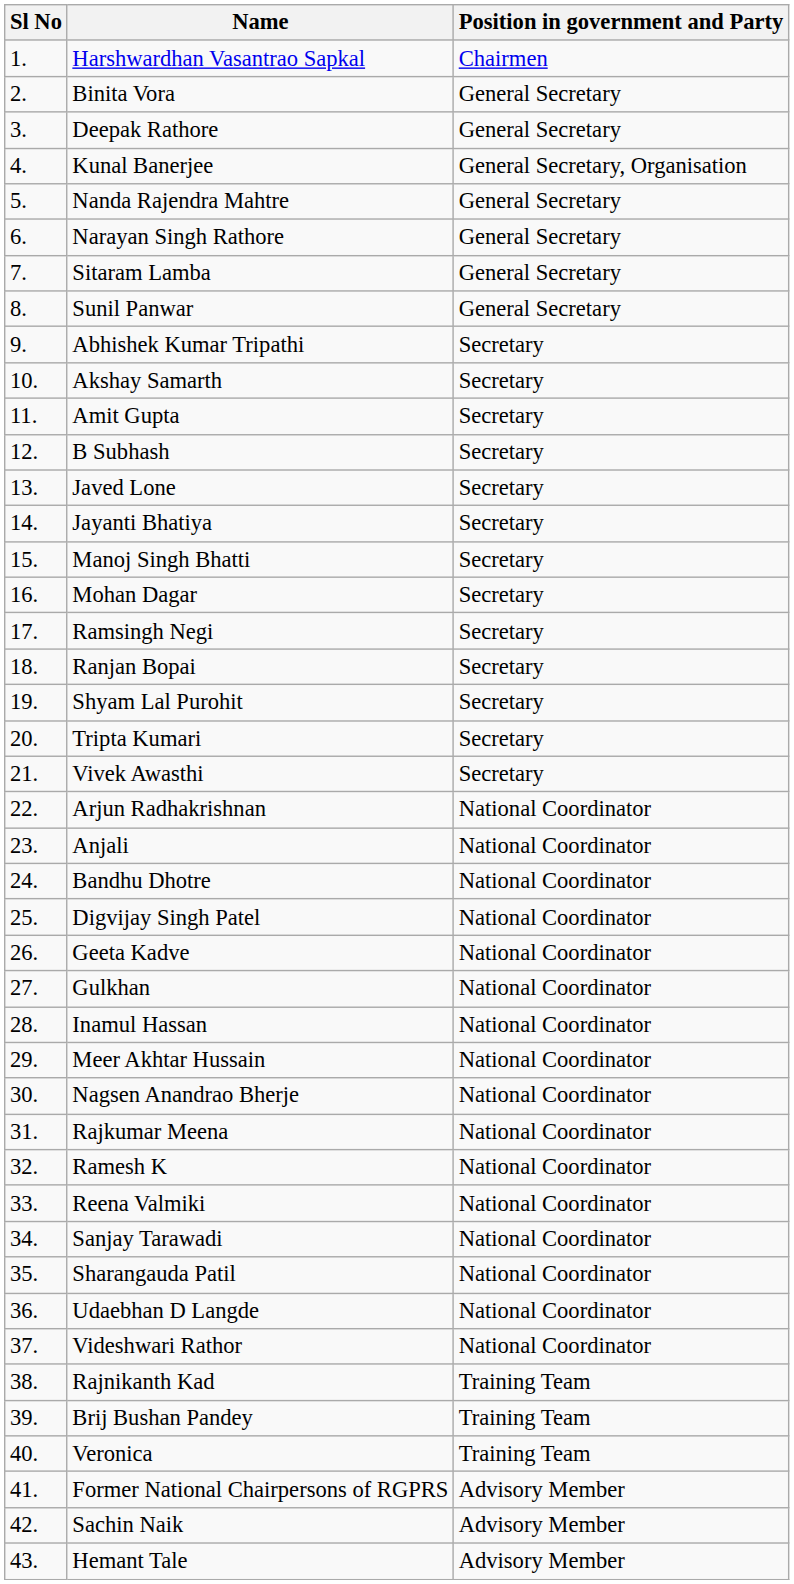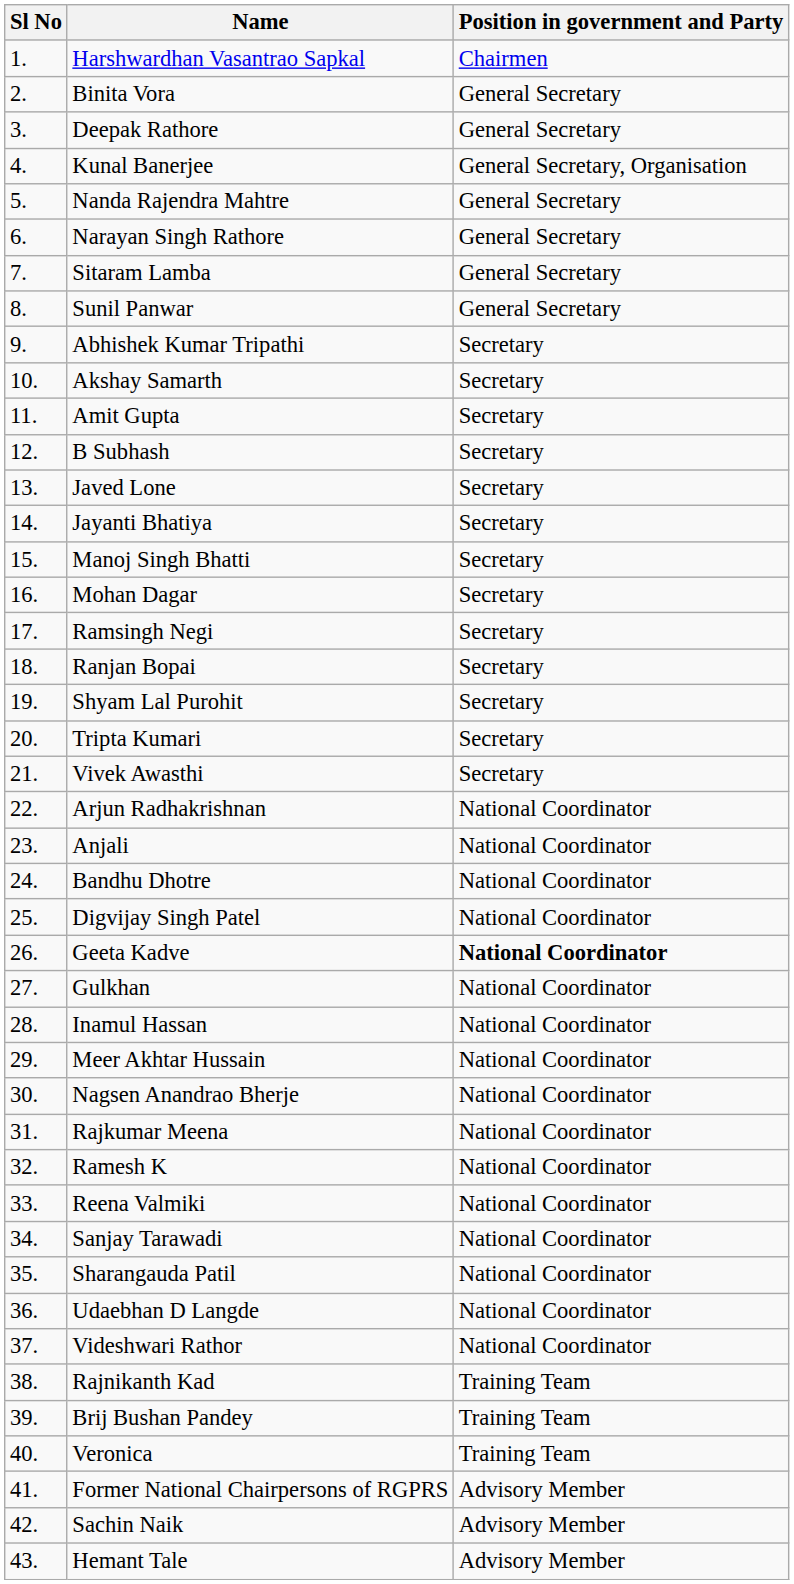Geeta Kadve | Position in government and Party: normal -> bold
